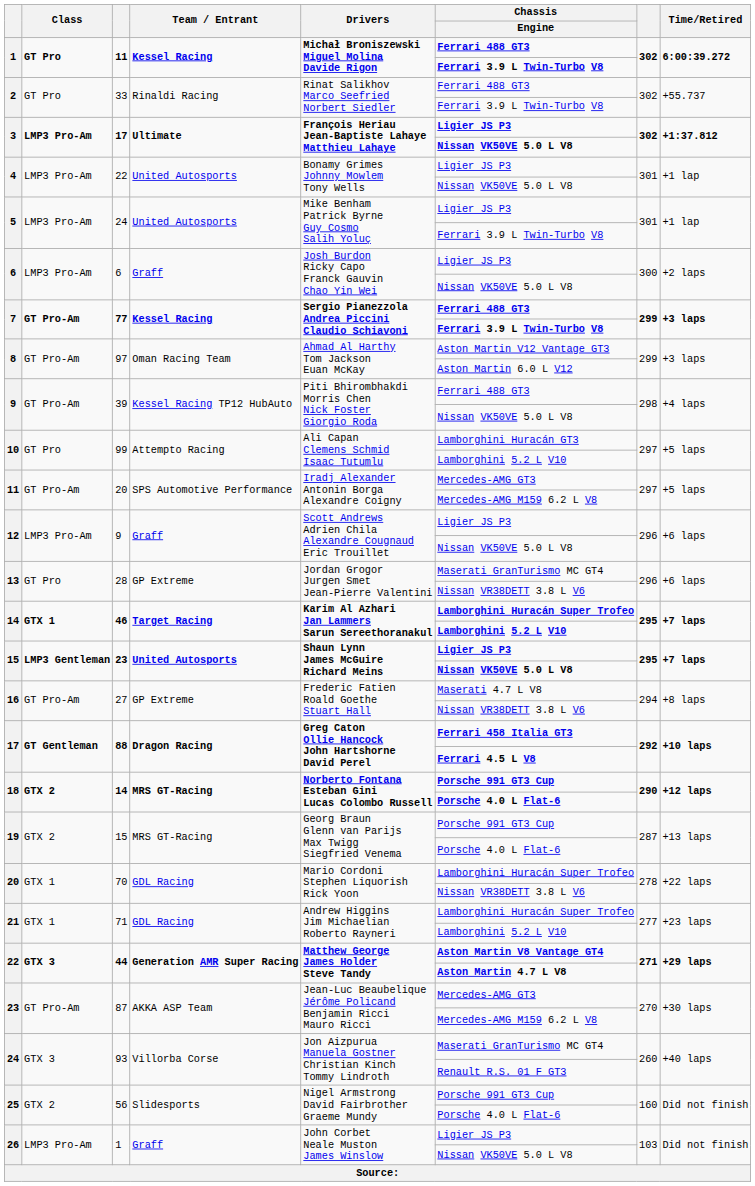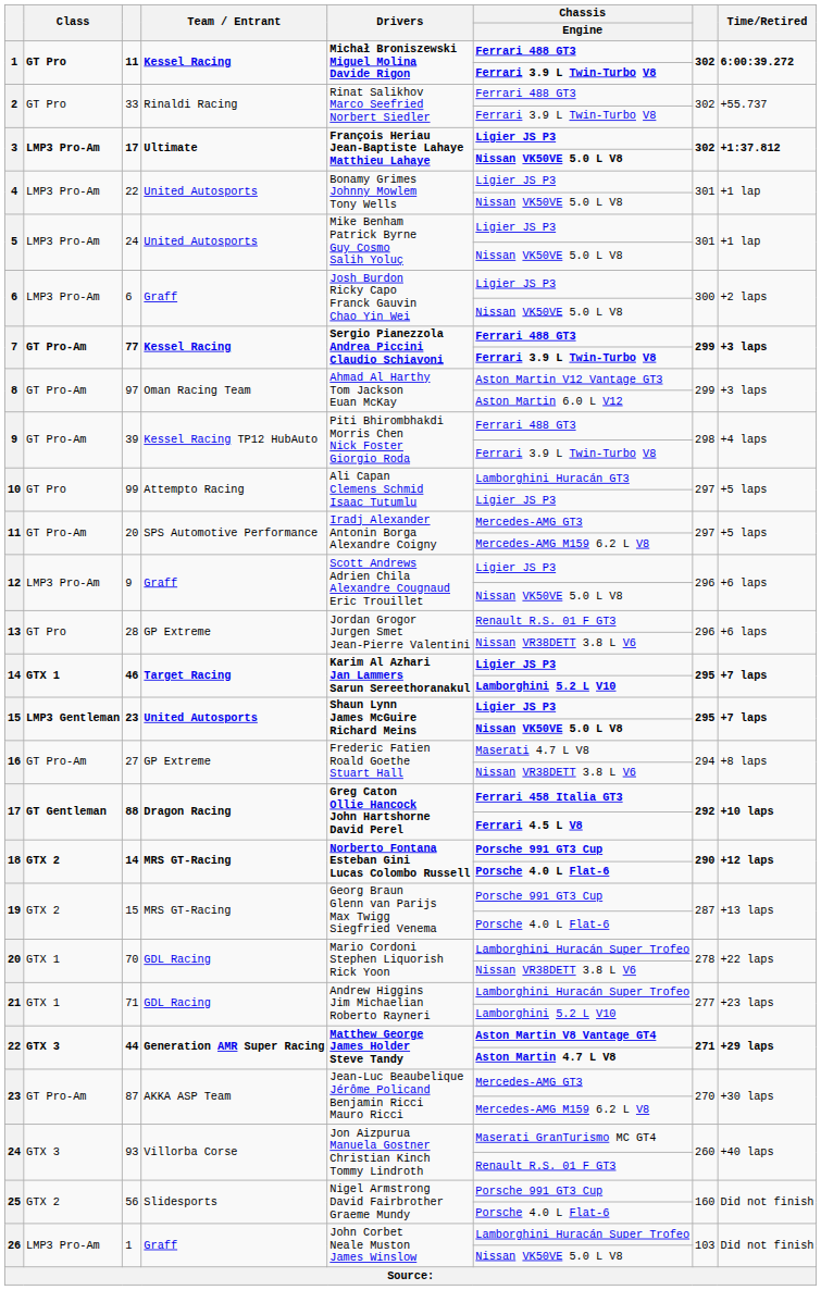row 12 | Chassis / Engine: Ferrari 3.9 L Twin-Turbo V8 -> Nissan VK50VE 5.0 L V8
row 20 | Chassis / Engine: Nissan VK50VE 5.0 L V8 -> Ferrari 3.9 L Twin-Turbo V8
row 22 | Chassis / Engine: Lamborghini 5.2 L V10 -> Ligier JS P3
row 27 | Chassis / Engine: Maserati GranTurismo MC GT4 -> Renault R.S. 01 F GT3
row 29 | Chassis / Engine: Lamborghini Huracán Super Trofeo -> Ligier JS P3
row 53 | Chassis / Engine: Ligier JS P3 -> Lamborghini Huracán Super Trofeo
